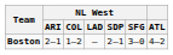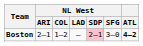Boston | NL West / SDP: no background -> pink background
Boston | ATL: normal -> bold
